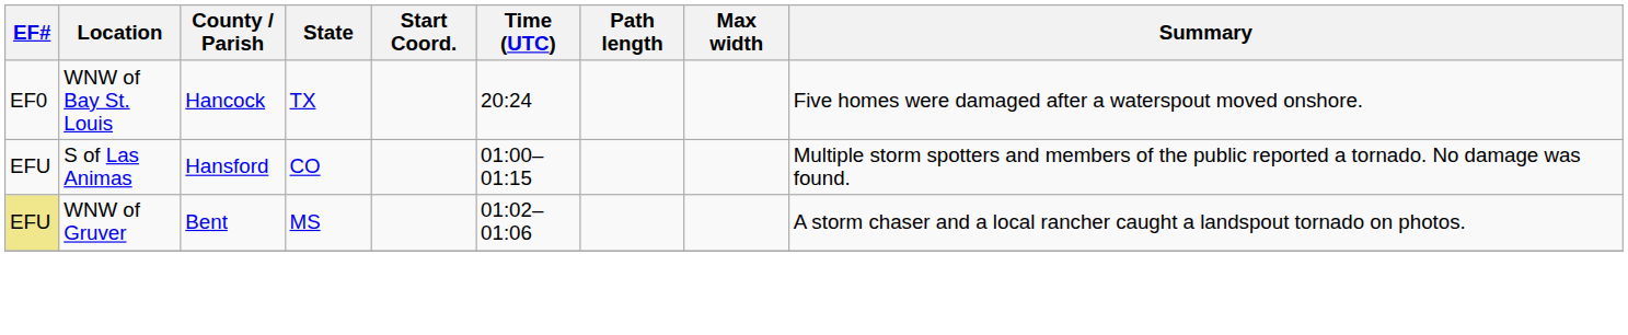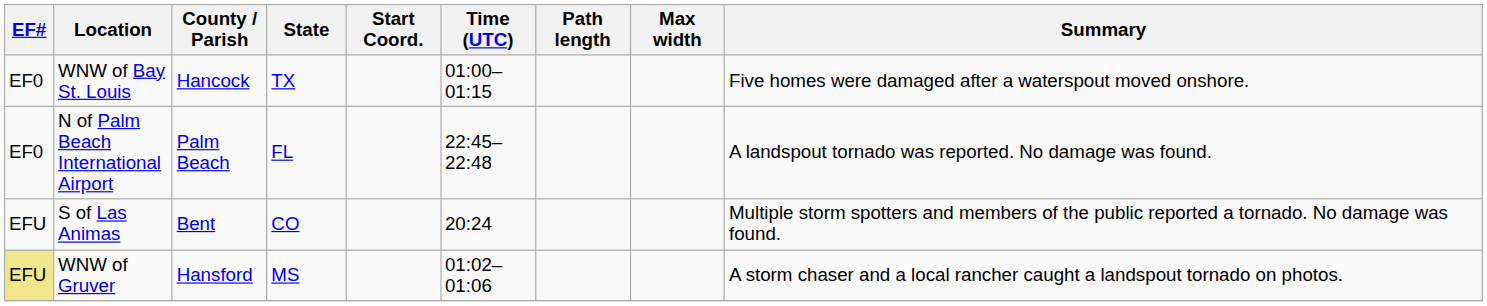WNW of Bay St. Louis | Time (UTC): 20:24 -> 01:00–01:15
+ row: EF0 | N of Palm Beach International Airport | Palm Beach | FL | 22:45–22:48 | A landspout tornado was reported. No damage was found.
S of Las Animas | County / Parish: Hansford -> Bent
S of Las Animas | Time (UTC): 01:00–01:15 -> 20:24
WNW of Gruver | County / Parish: Bent -> Hansford
